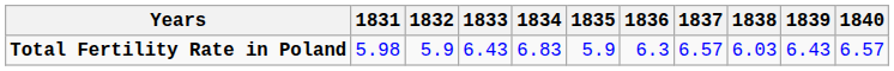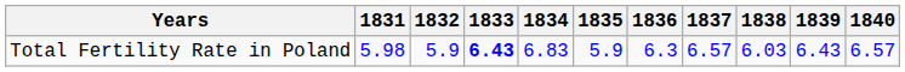row 2 | Years: bold -> normal
row 2 | 1833: normal -> bold
